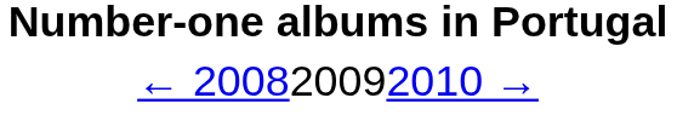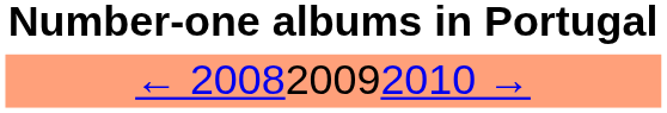row 2 | column 1: no background -> lightsalmon background
